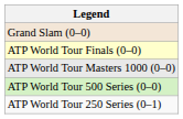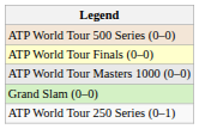row 2 | column 1: Grand Slam (0–0) -> ATP World Tour 500 Series (0–0)
row 5 | column 1: ATP World Tour 500 Series (0–0) -> Grand Slam (0–0)
